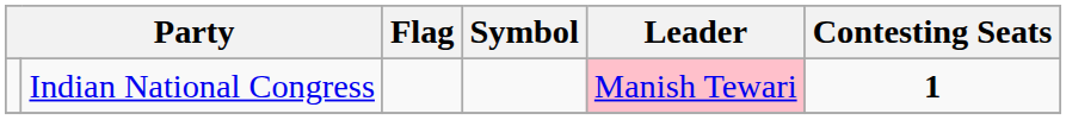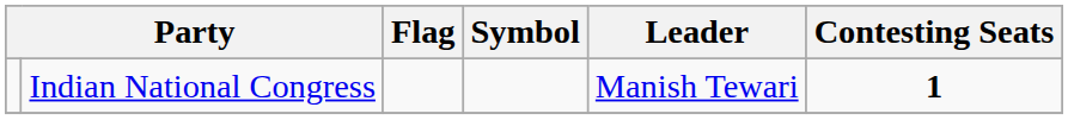Indian National Congress | Leader: pink background -> no background
